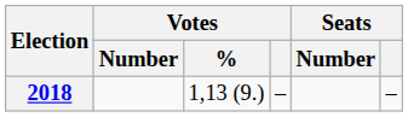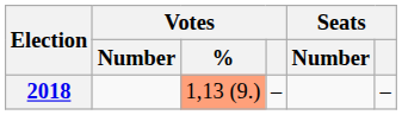2018 | Votes / %: no background -> lightsalmon background
